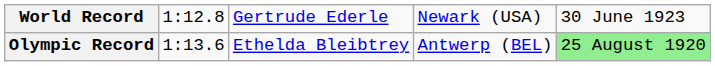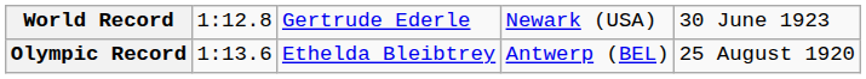Olympic Record | column 5: lightgreen background -> no background
